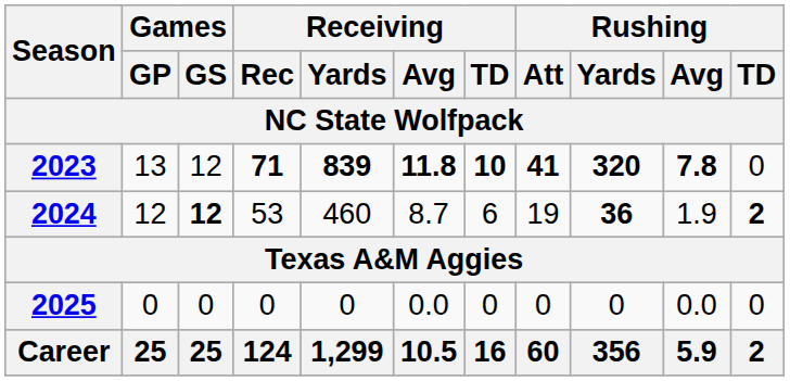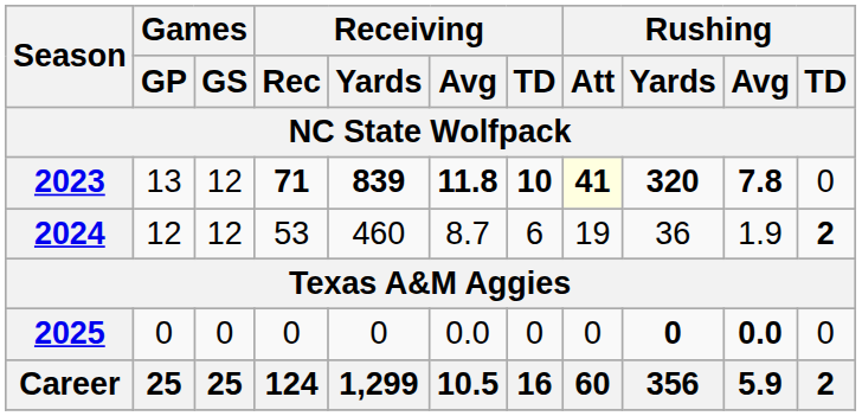2023 | Rushing / Att: no background -> lightyellow background
2024 | Games / GS: bold -> normal
2024 | Rushing / Yards: bold -> normal
2025 | Rushing / Yards: normal -> bold
2025 | Rushing / Avg: normal -> bold
